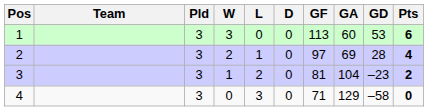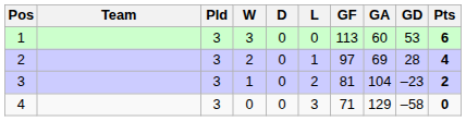columns swapped: D <-> L
